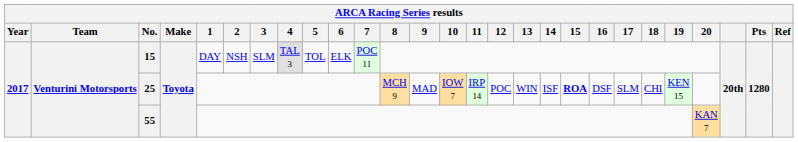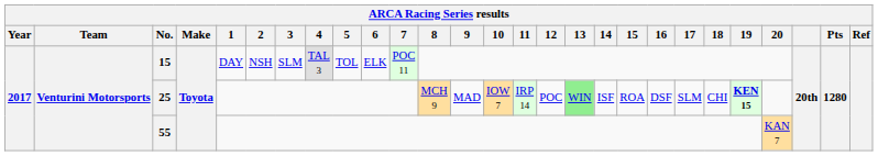25 | 13: no background -> lightgreen background
25 | 15: bold -> normal
25 | 19: normal -> bold
